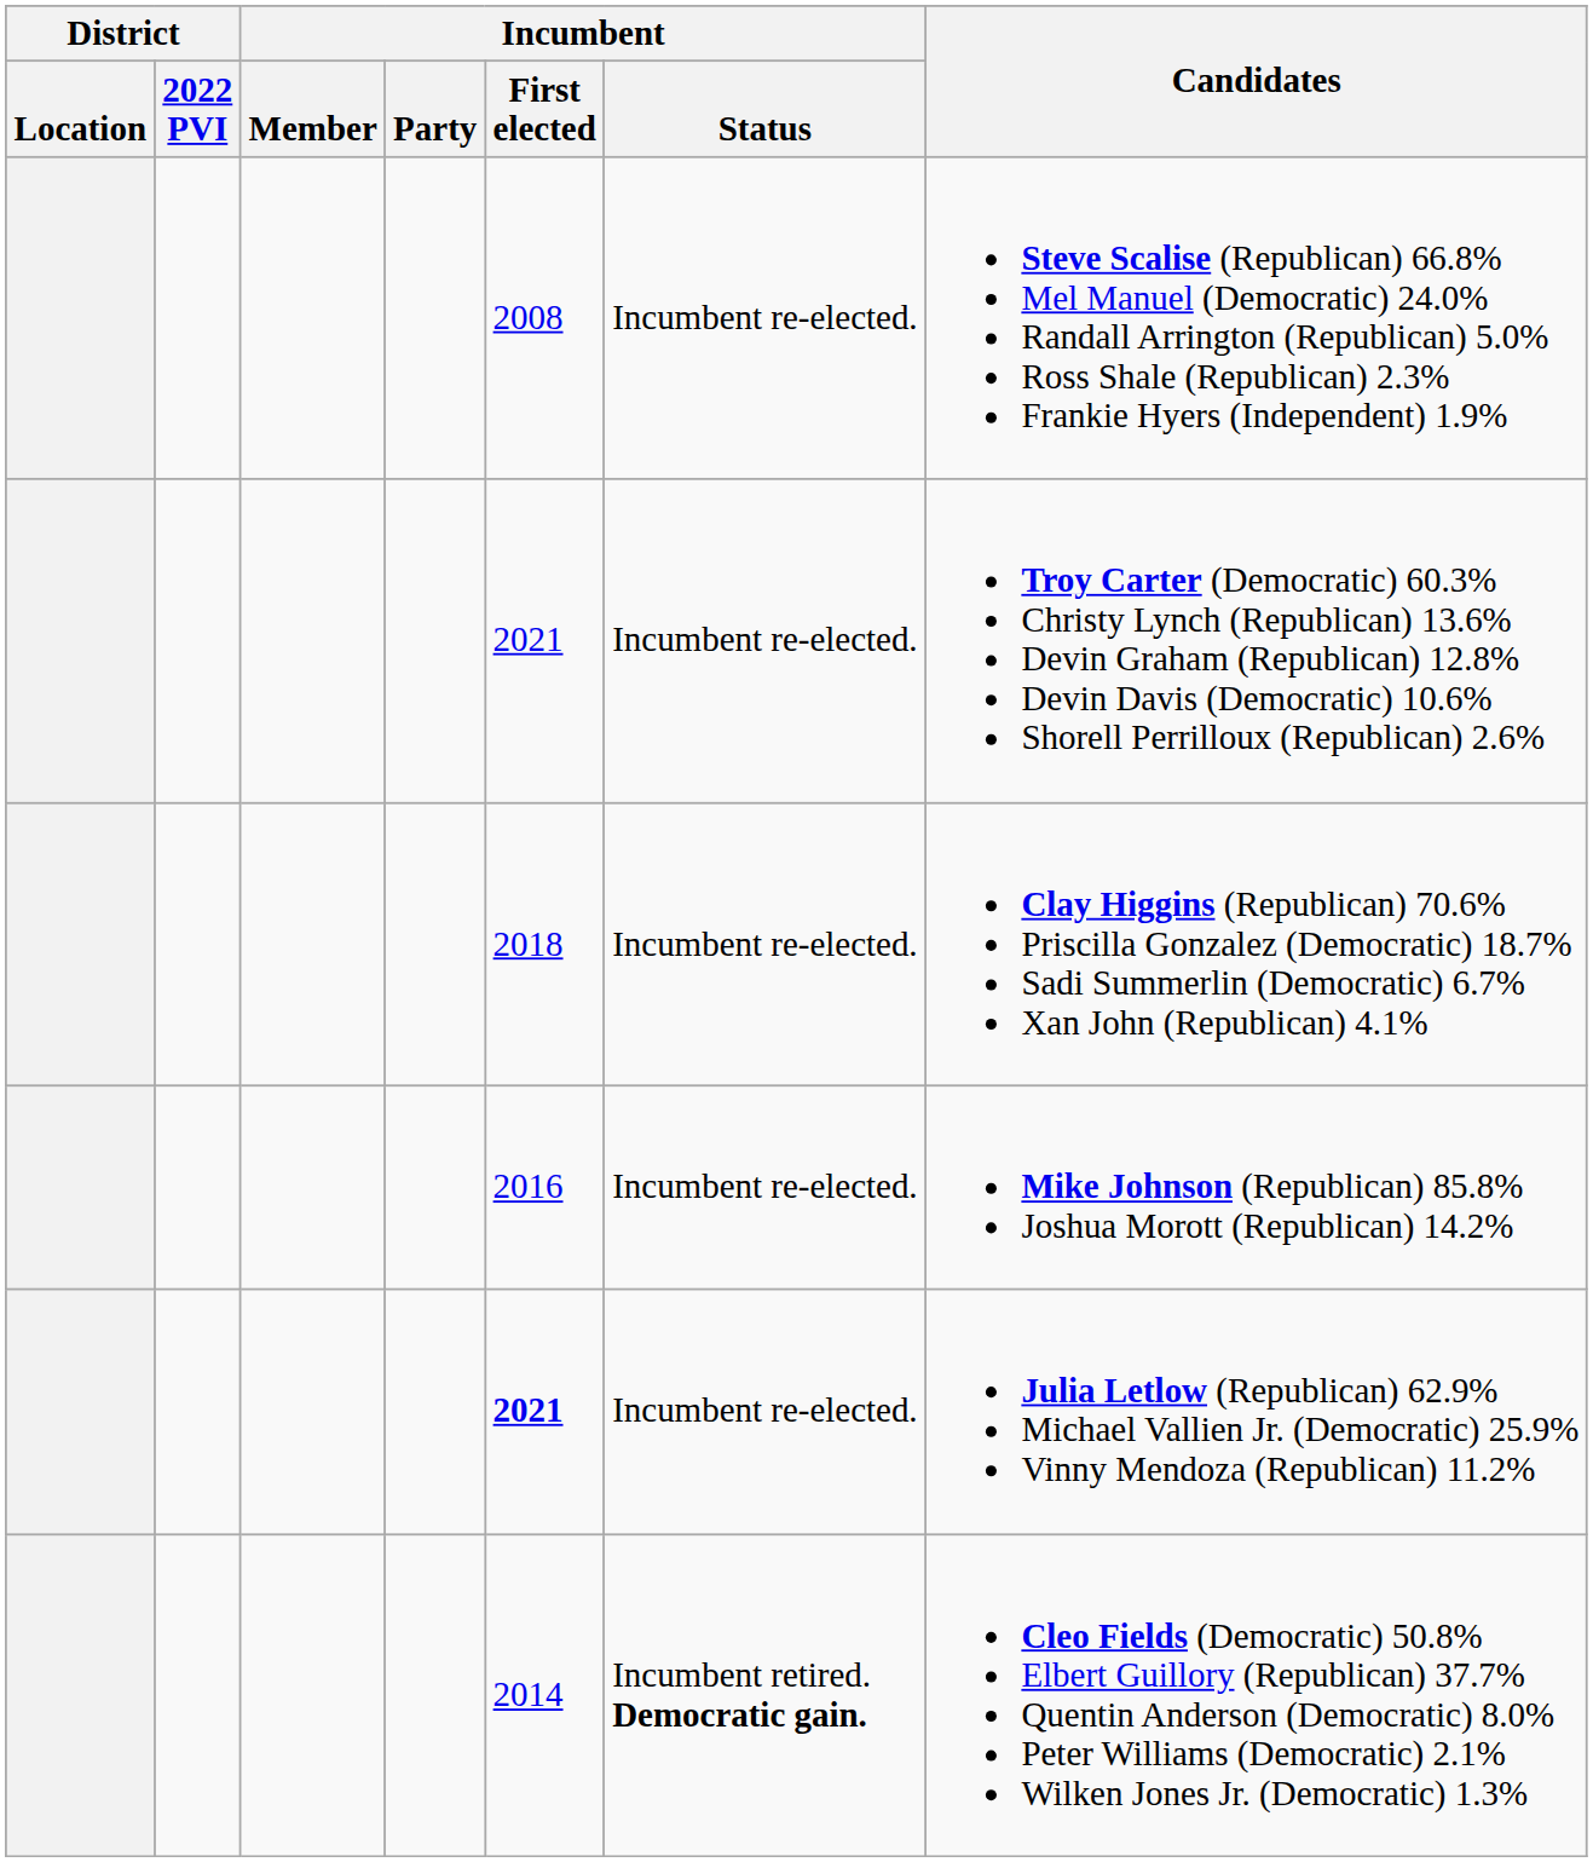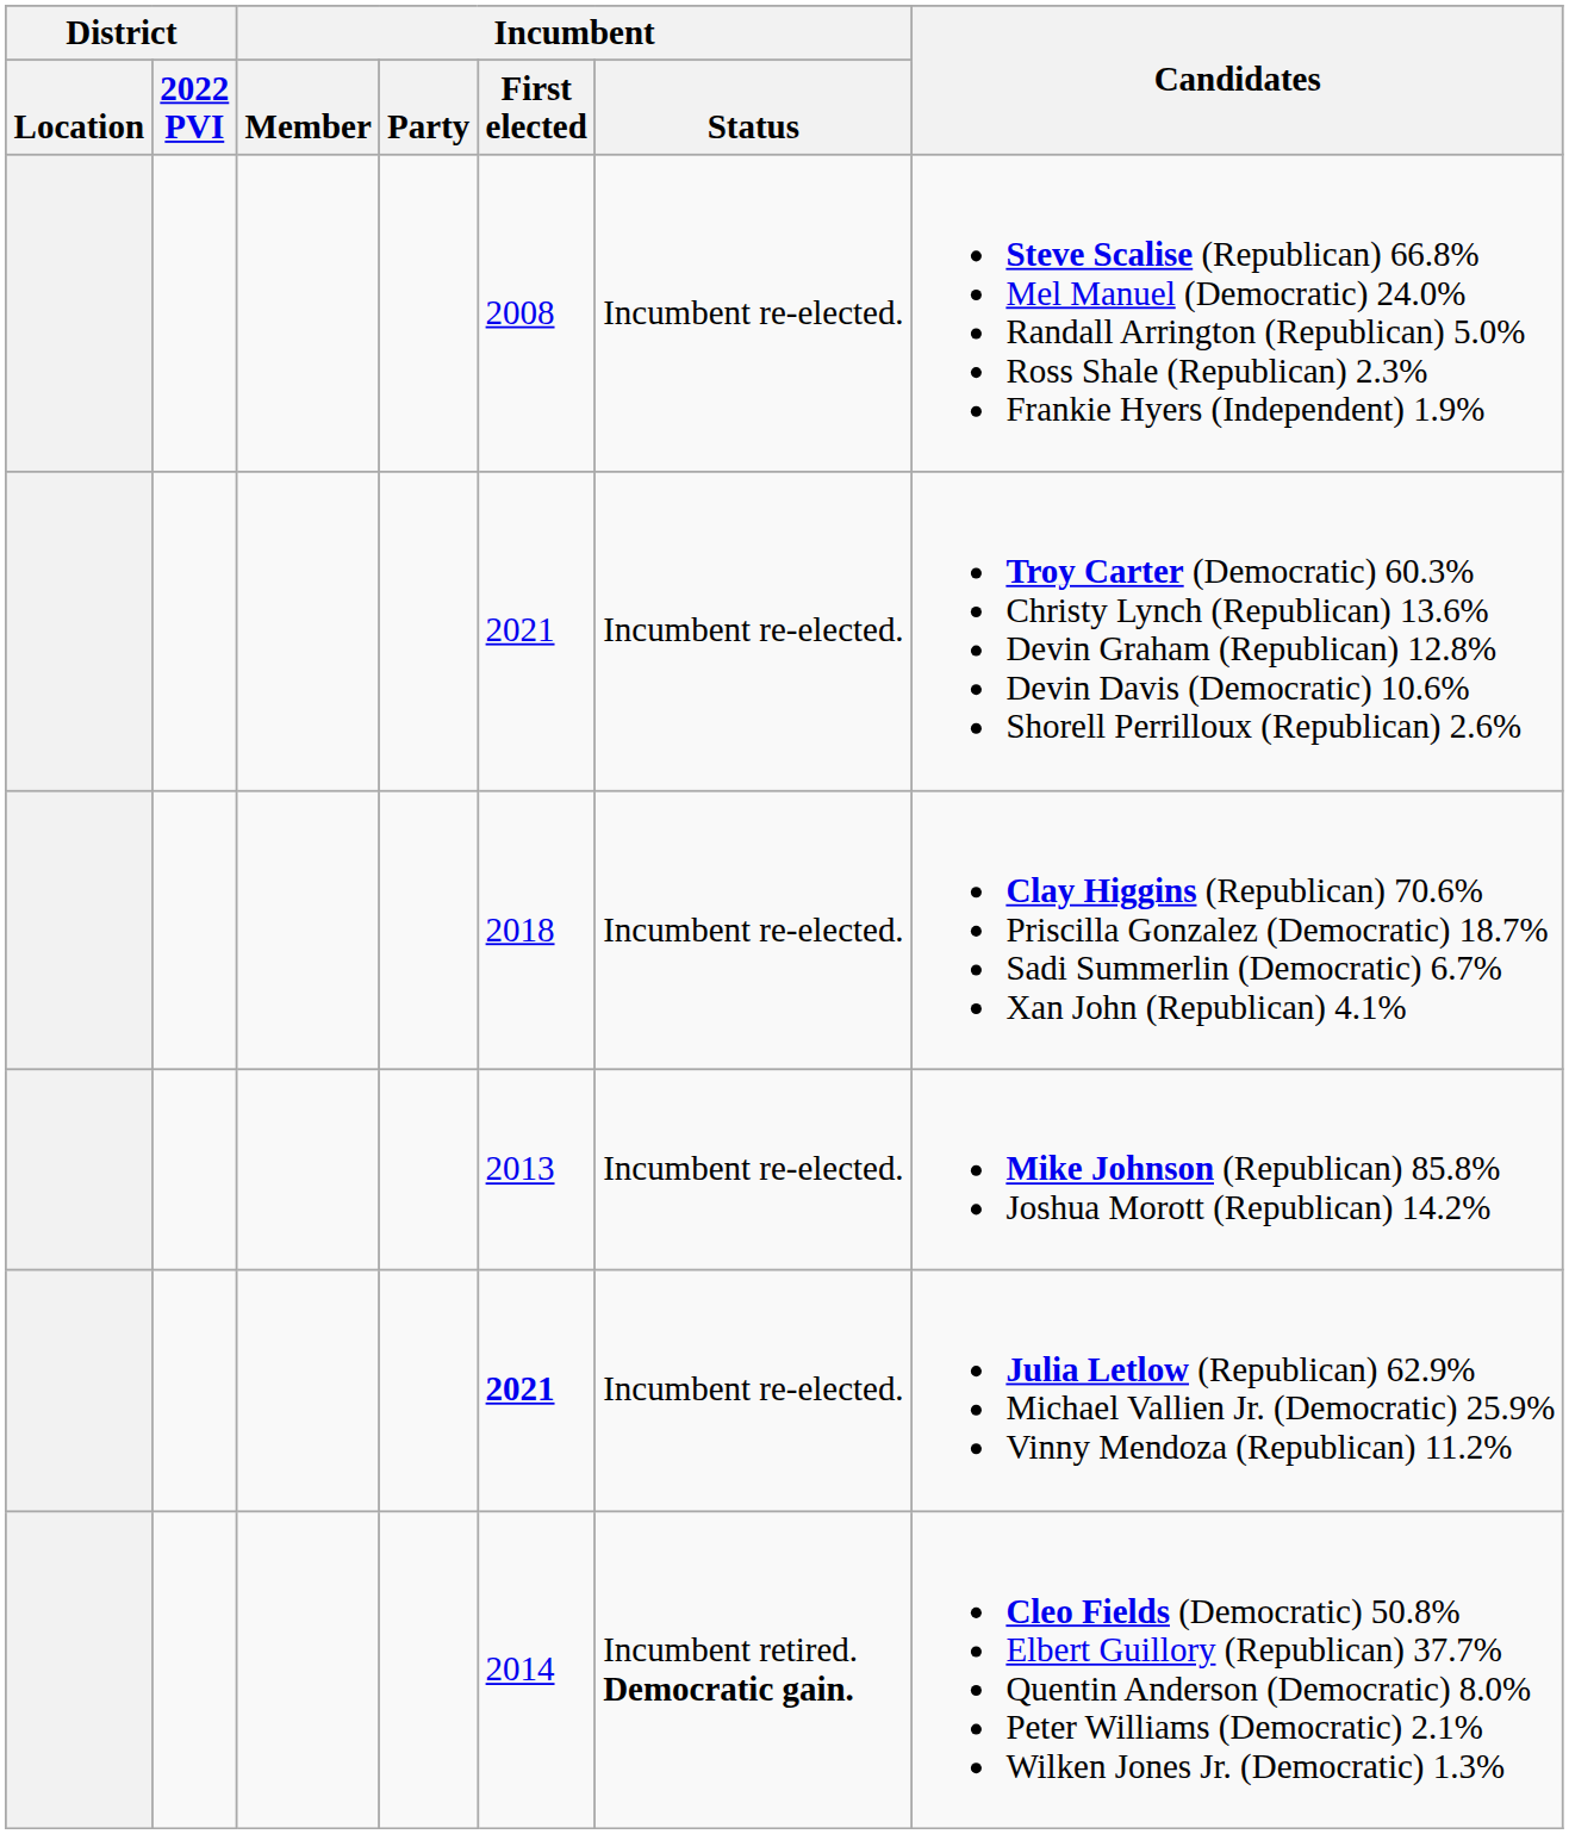row 6 | Incumbent / First elected: 2016 -> 2013
